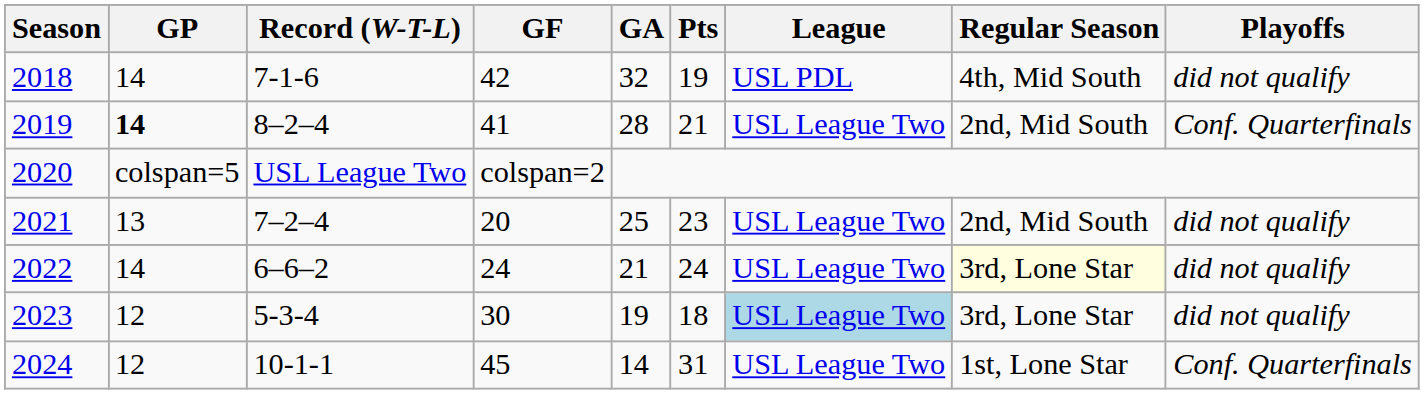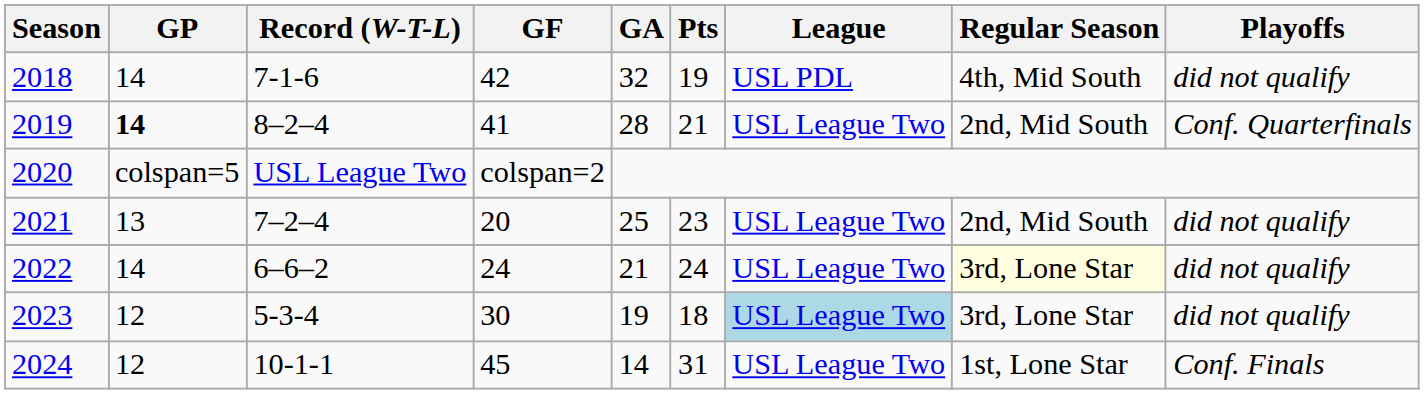2024 | Playoffs: Conf. Quarterfinals -> Conf. Finals
